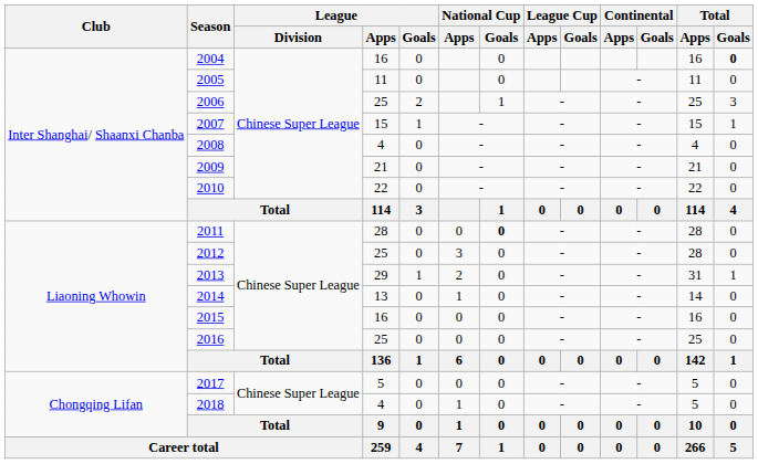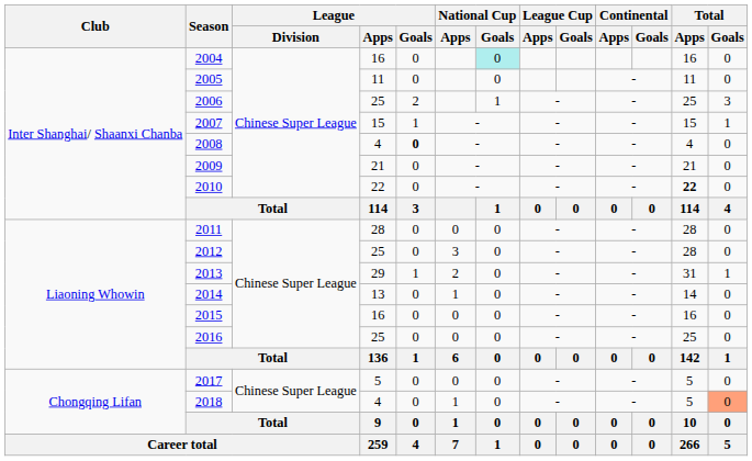2004 | National Cup / Goals: no background -> paleturquoise background
2004 | Total / Goals: bold -> normal
2008 | League / Goals: normal -> bold
2010 | Total / Apps: normal -> bold
2011 | National Cup / Goals: bold -> normal
2018 | Total / Goals: no background -> lightsalmon background
